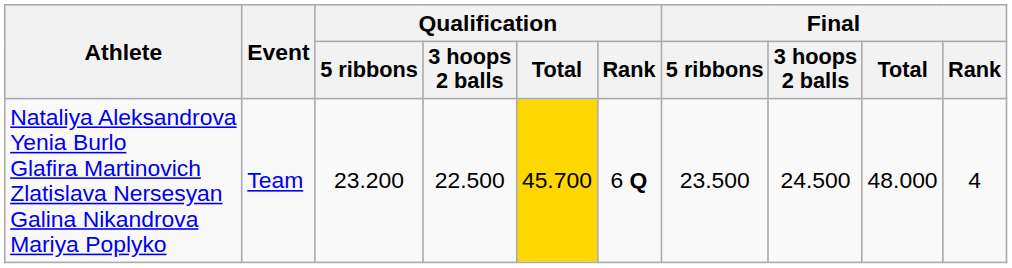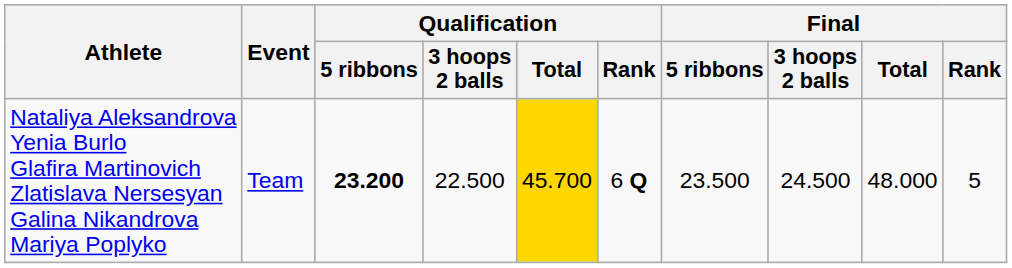row 3 | Qualification / 5 ribbons: normal -> bold
row 3 | Final / Rank: 4 -> 5
